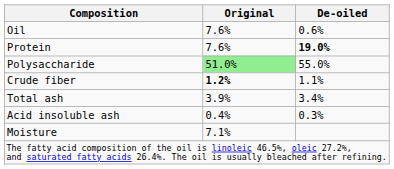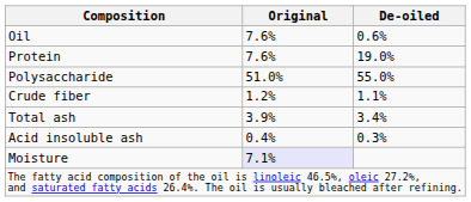Protein | De-oiled: bold -> normal
Polysaccharide | Original: lightgreen background -> no background
Crude fiber | Original: bold -> normal
Moisture | Original: no background -> lavender background
